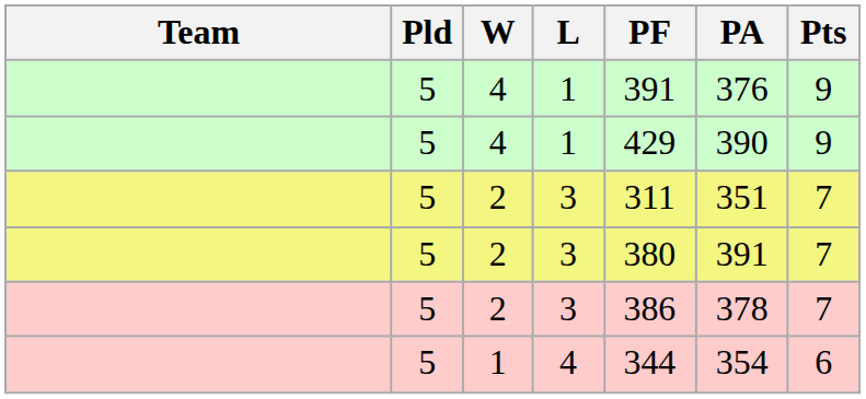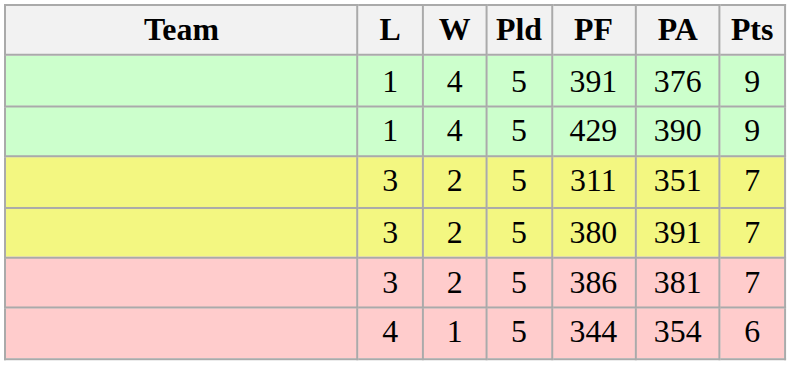columns swapped: Pld <-> L
row 6 | PA: 378 -> 381
